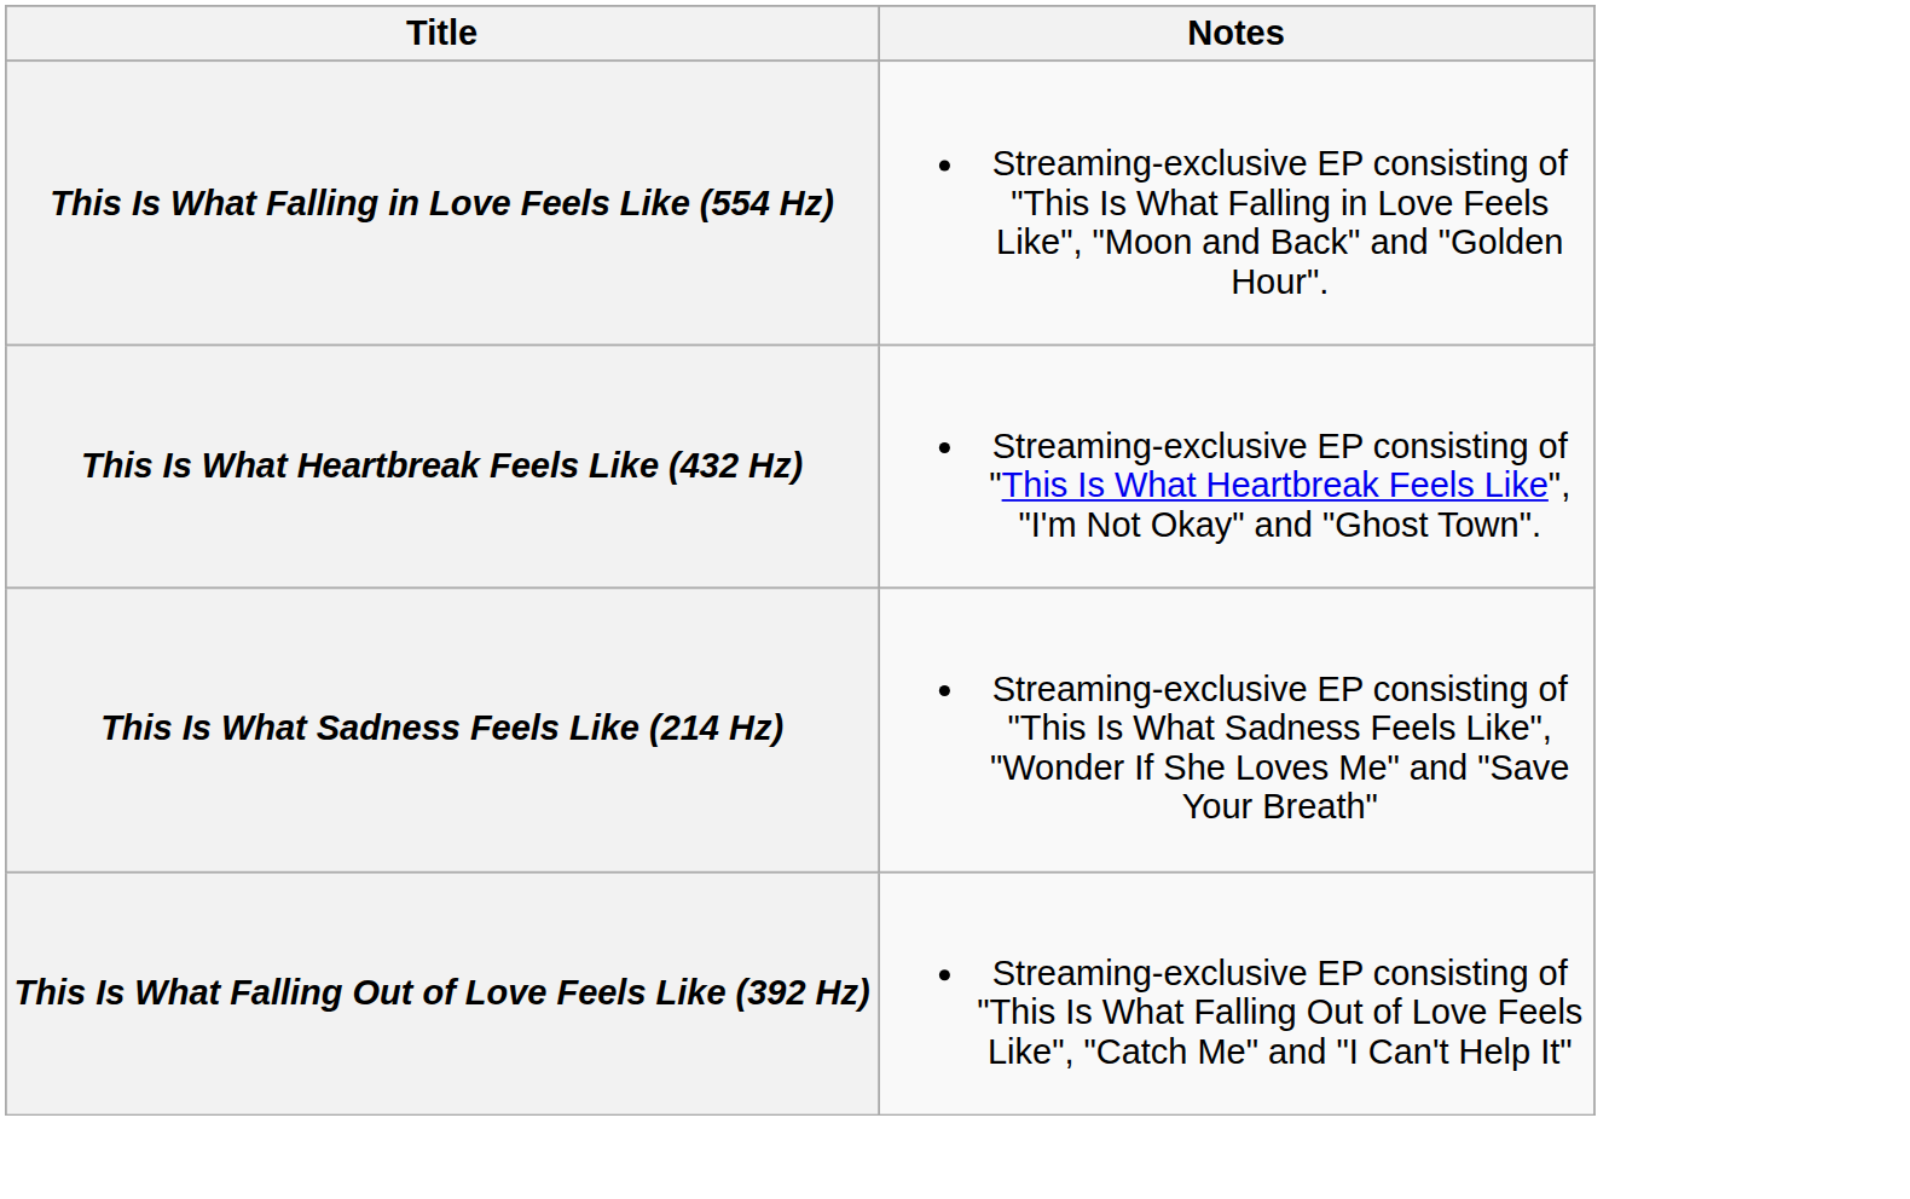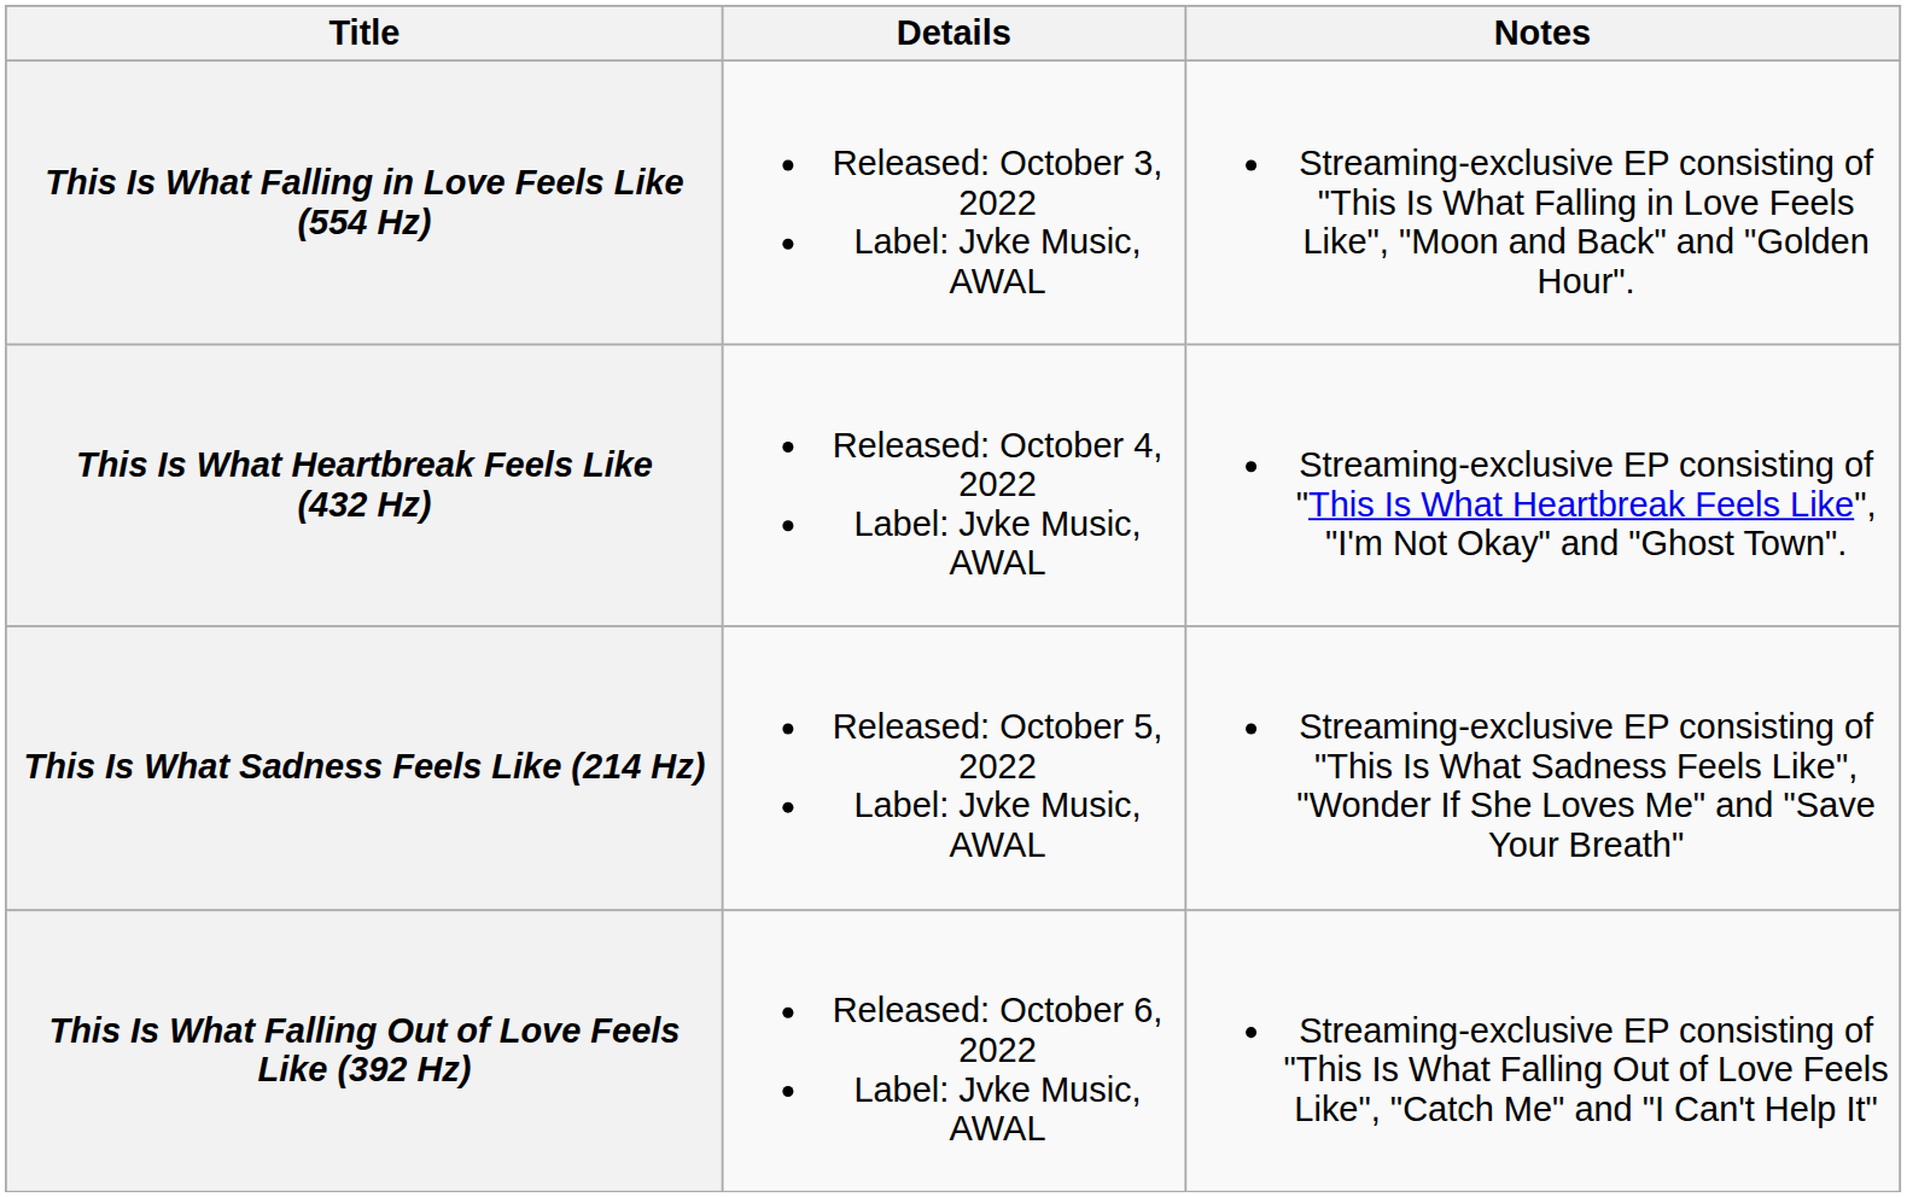+ column: Details | Released: October 3, 2022 Label: Jvke Music, AWAL | Released: October 4, 2022 Label: Jvke Music, AWAL | Released: October 5, 2022 Label: Jvke Music, AWAL | Released: October 6, 2022 Label: Jvke Music, AWAL
